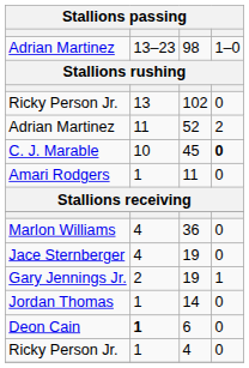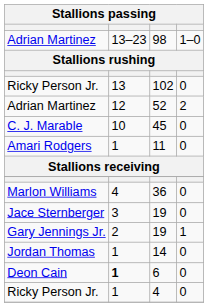52 | column 2: 11 -> 12
45 | column 4: bold -> normal
Jace Sternberger / 19 | column 2: 4 -> 3
